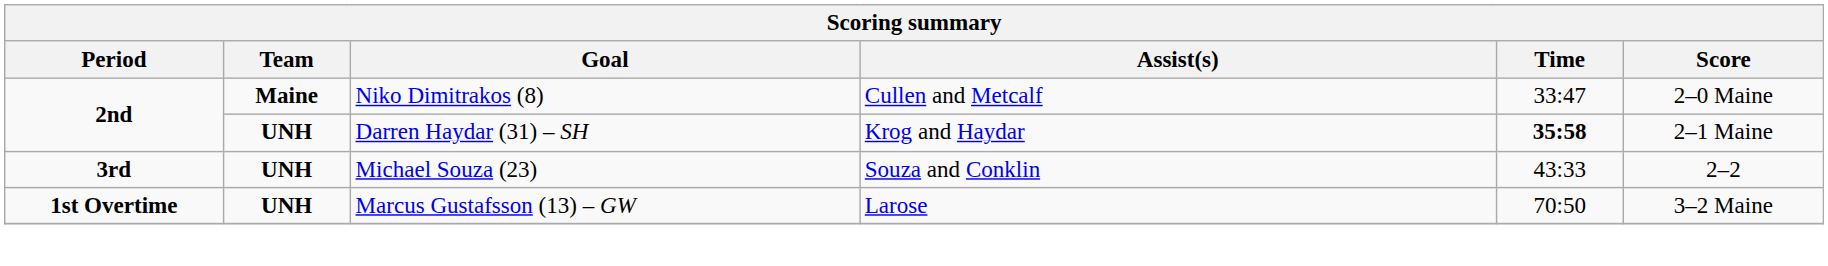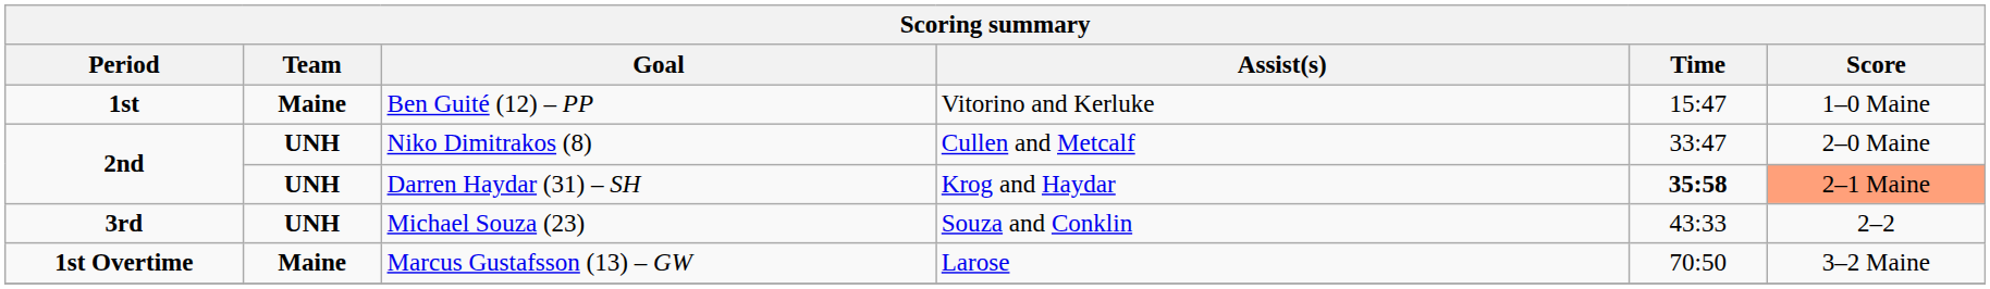+ row: 1st | Maine | Ben Guité (12) – PP | Vitorino and Kerluke | 15:47 | 1–0 Maine
Niko Dimitrakos (8) | Team: Maine -> UNH
Darren Haydar (31) – SH | Score: no background -> lightsalmon background
Marcus Gustafsson (13) – GW | Team: UNH -> Maine
